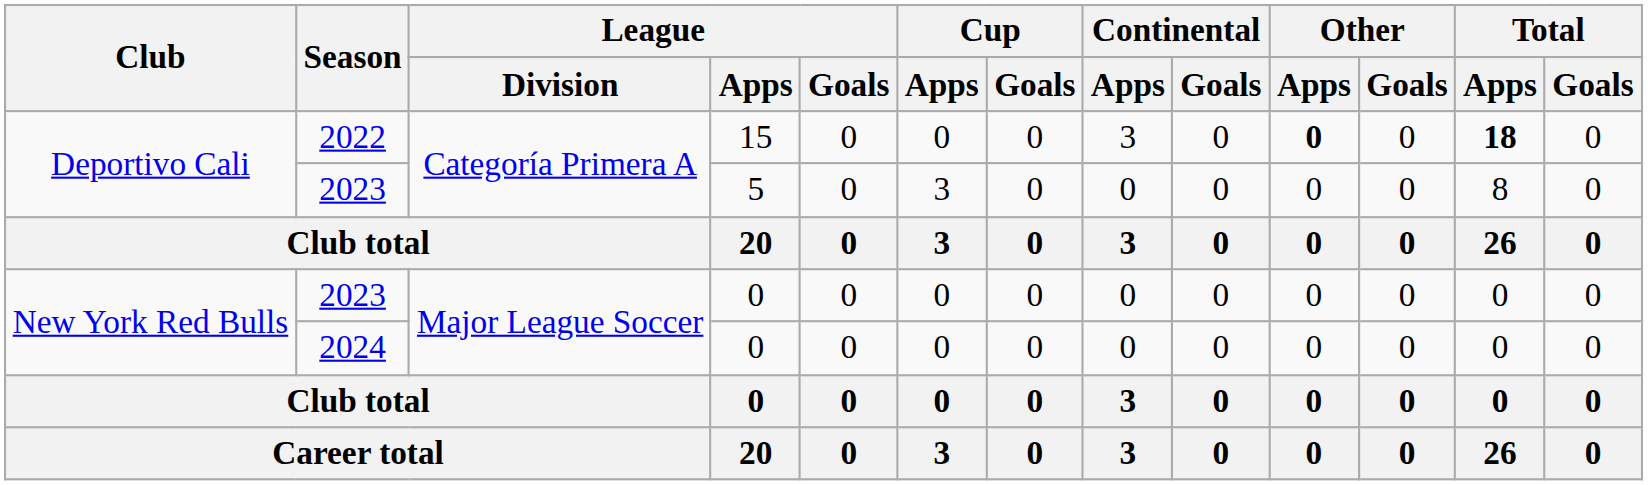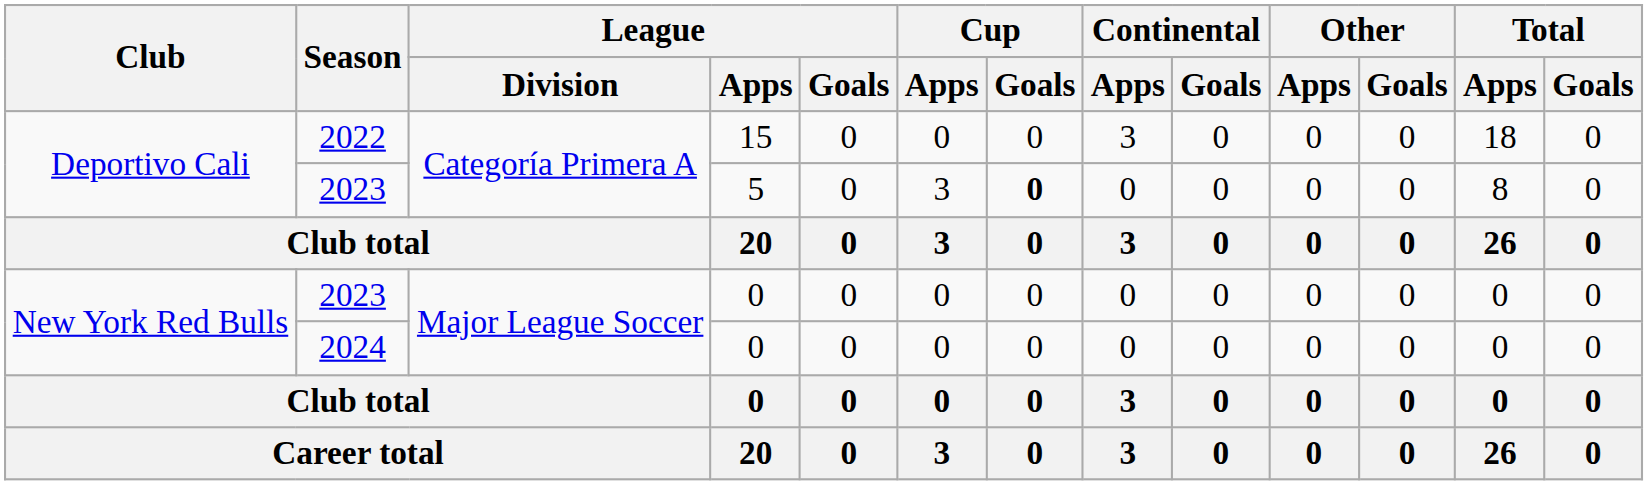2022 | Other / Apps: bold -> normal
2022 | Total / Apps: bold -> normal
2023 / 5 | Cup / Goals: normal -> bold
